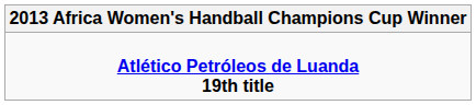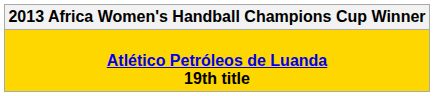row 2 | column 1: no background -> gold background
